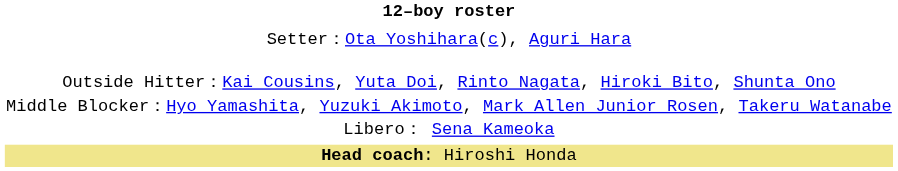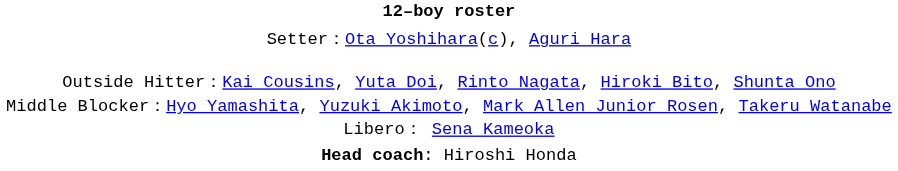row 3 | column 1: khaki background -> no background
